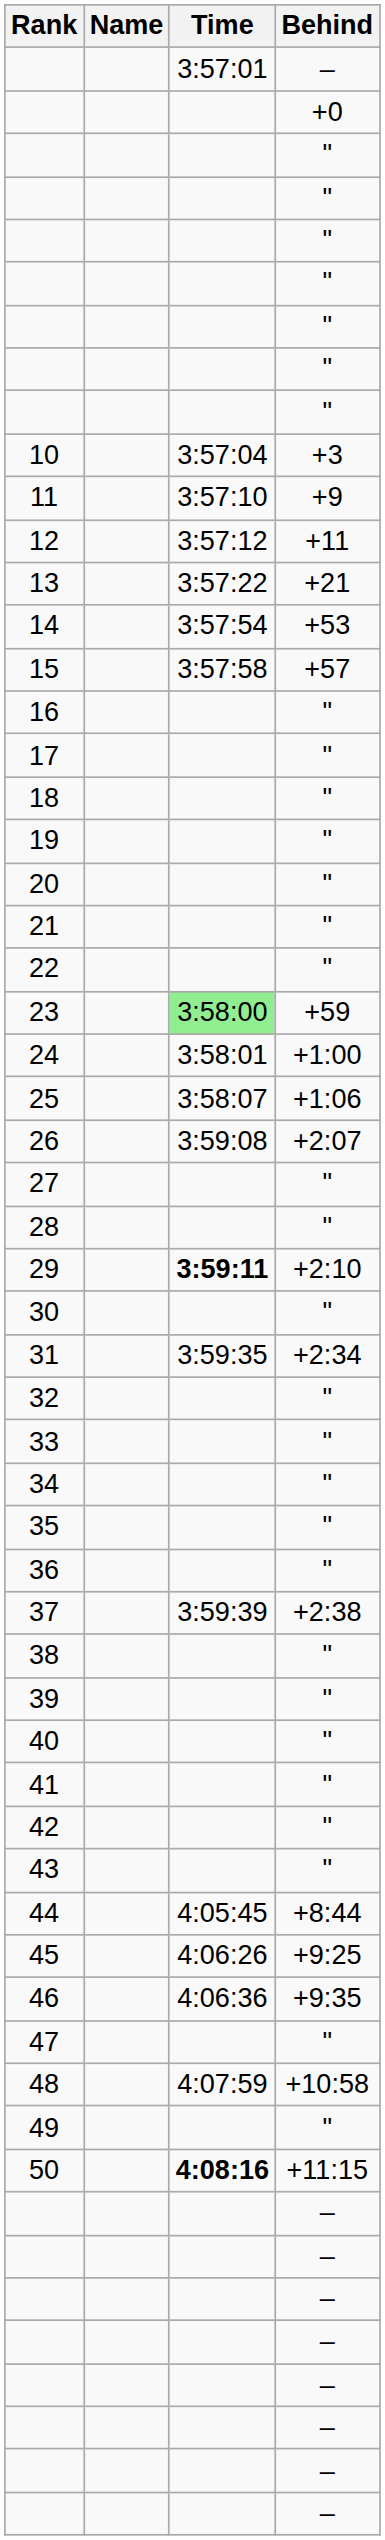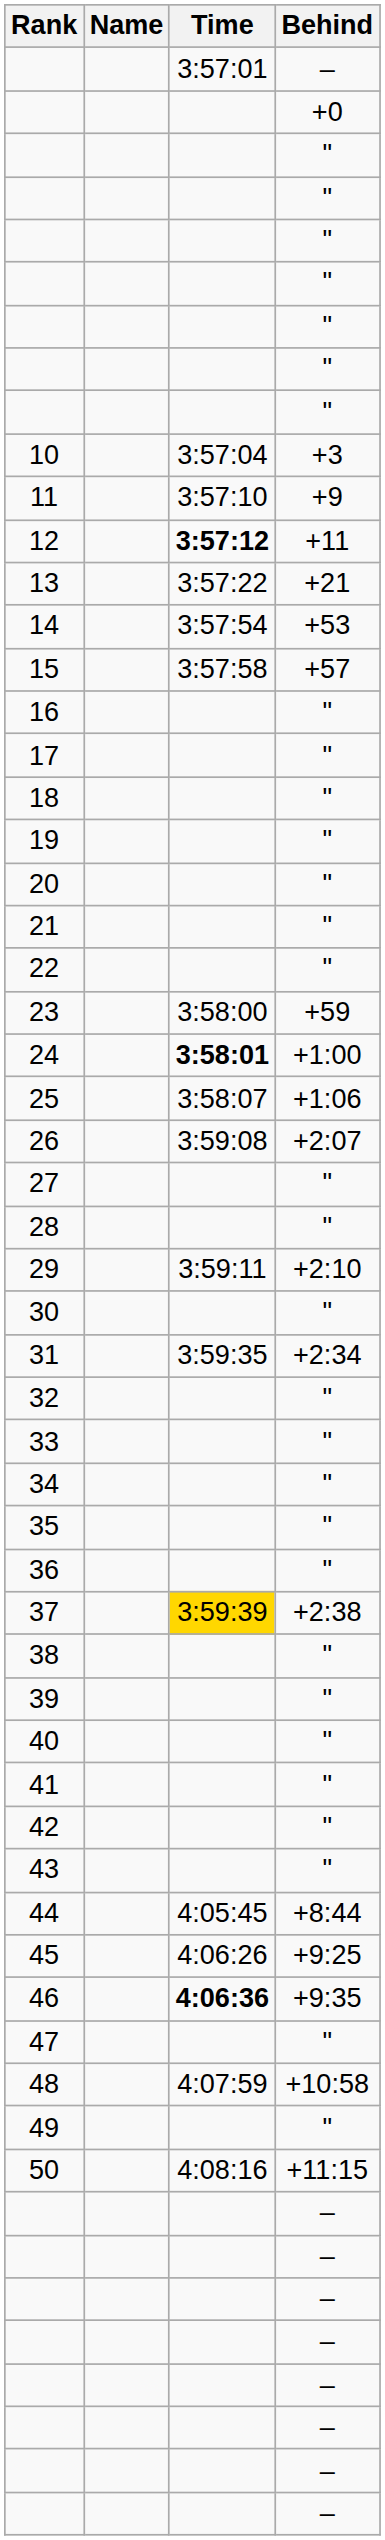12 | Time: normal -> bold
23 | Time: lightgreen background -> no background
24 | Time: normal -> bold
29 | Time: bold -> normal
37 | Time: no background -> gold background
46 | Time: normal -> bold
50 | Time: bold -> normal
